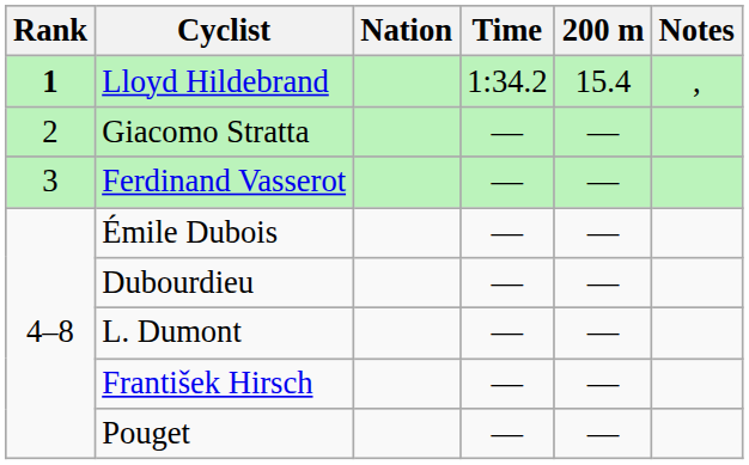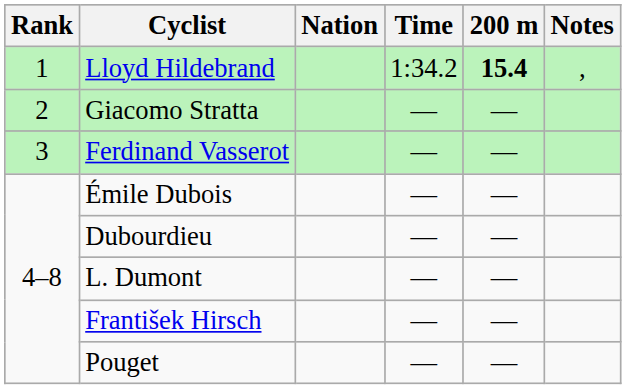Lloyd Hildebrand | Rank: bold -> normal
Lloyd Hildebrand | 200 m: normal -> bold
